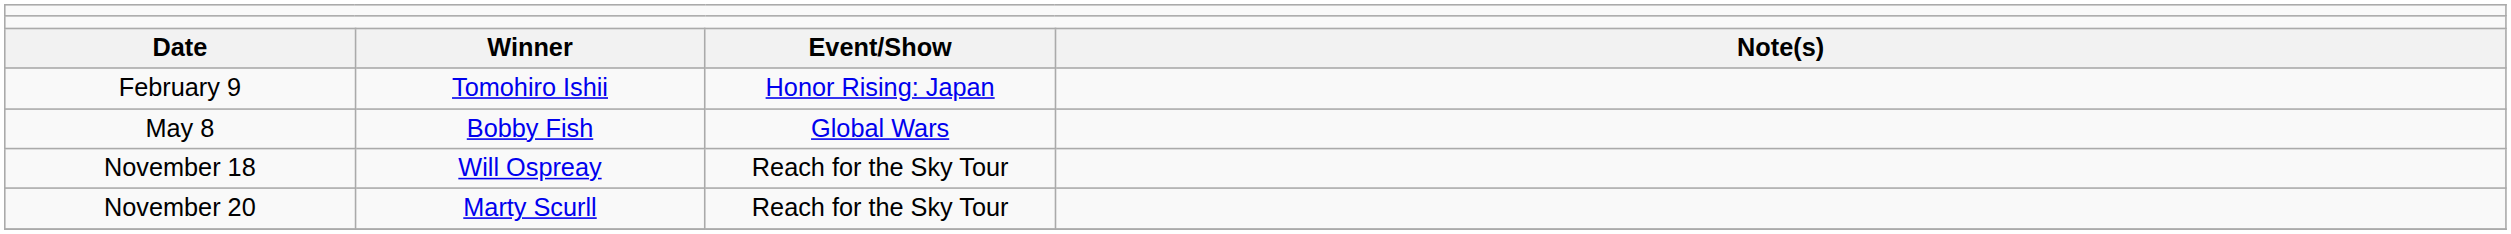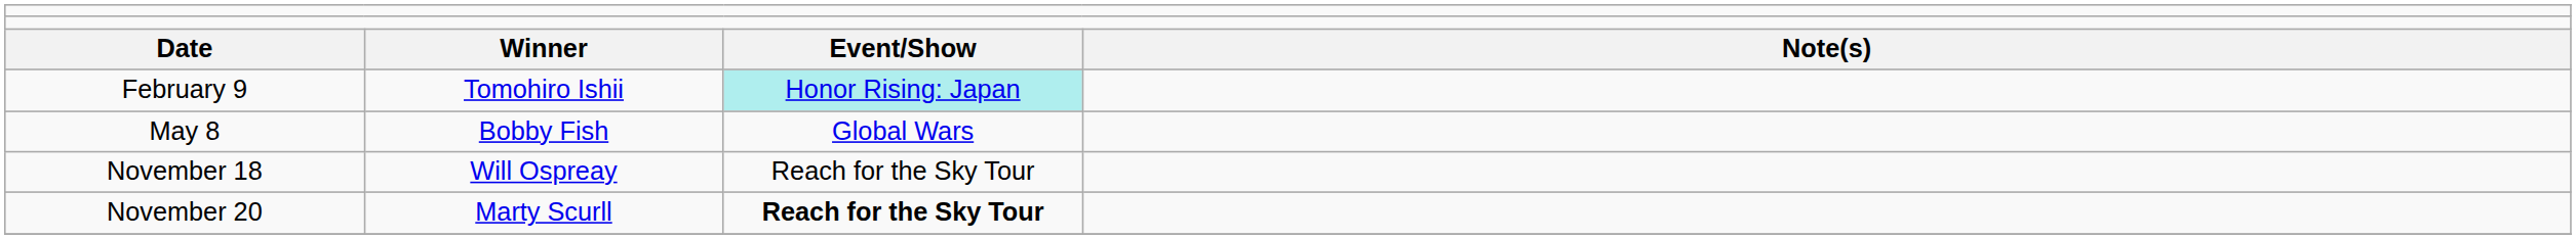February 9 | column 3: no background -> paleturquoise background
November 20 | column 3: normal -> bold
